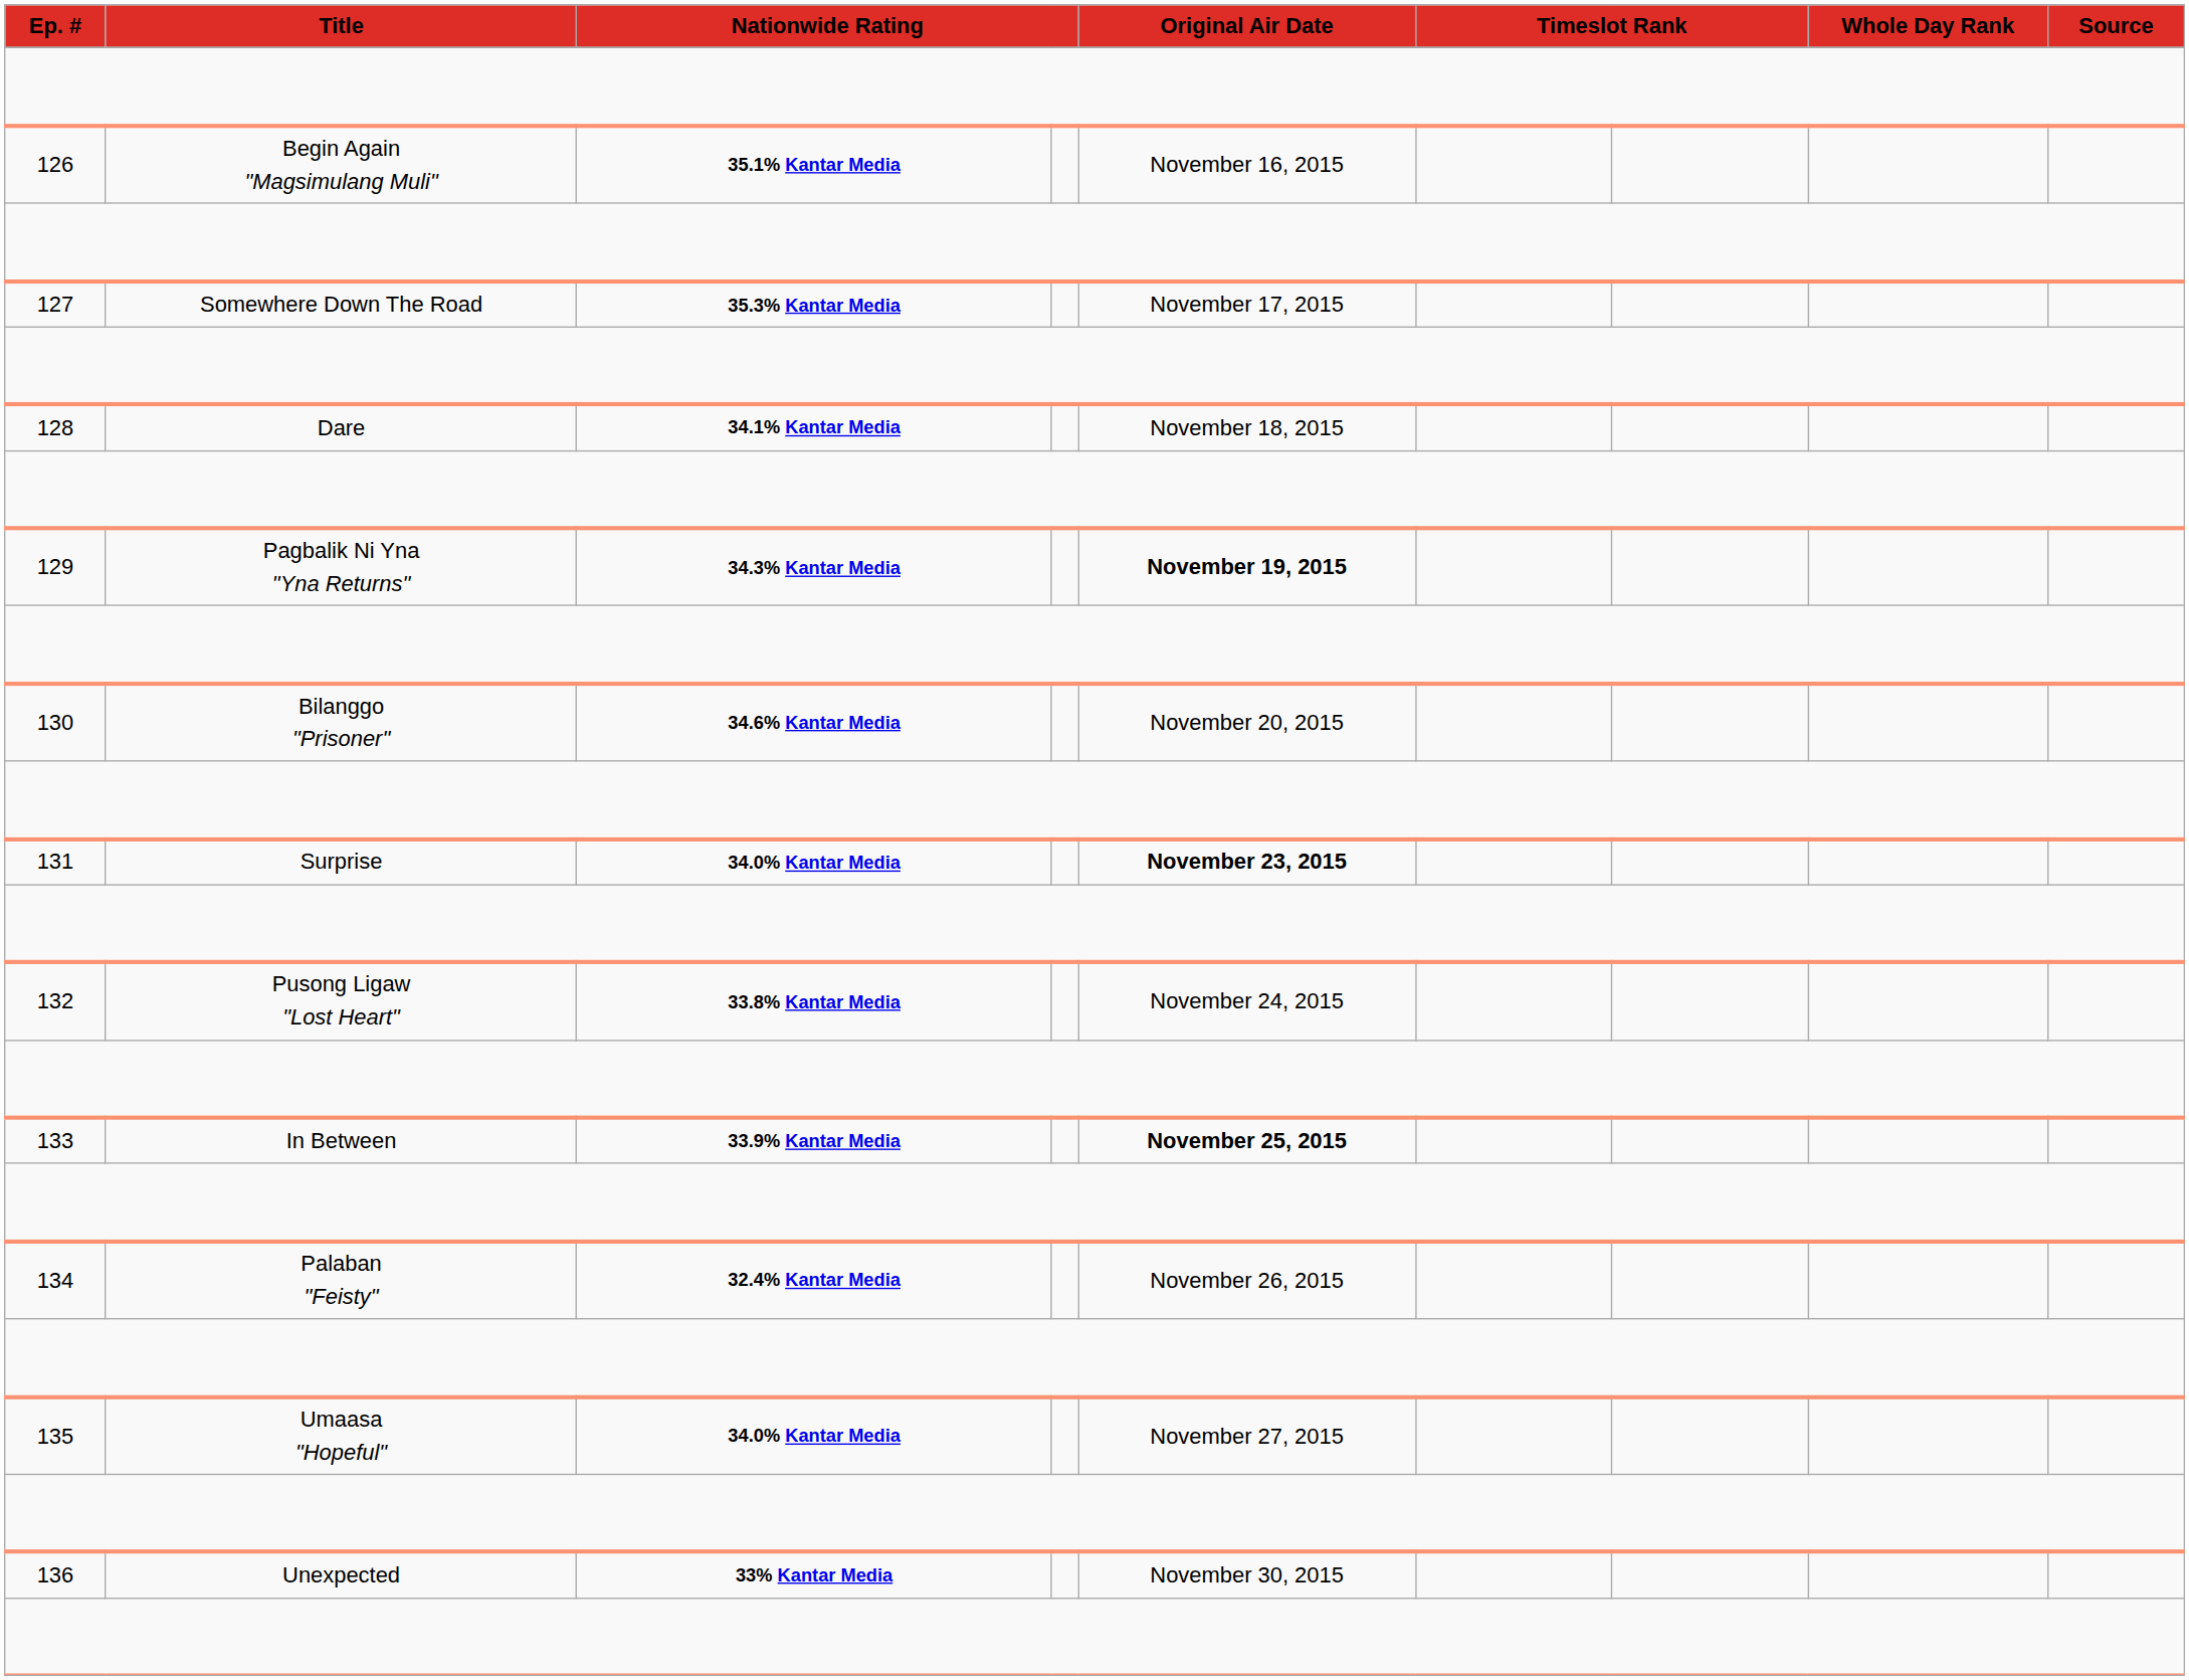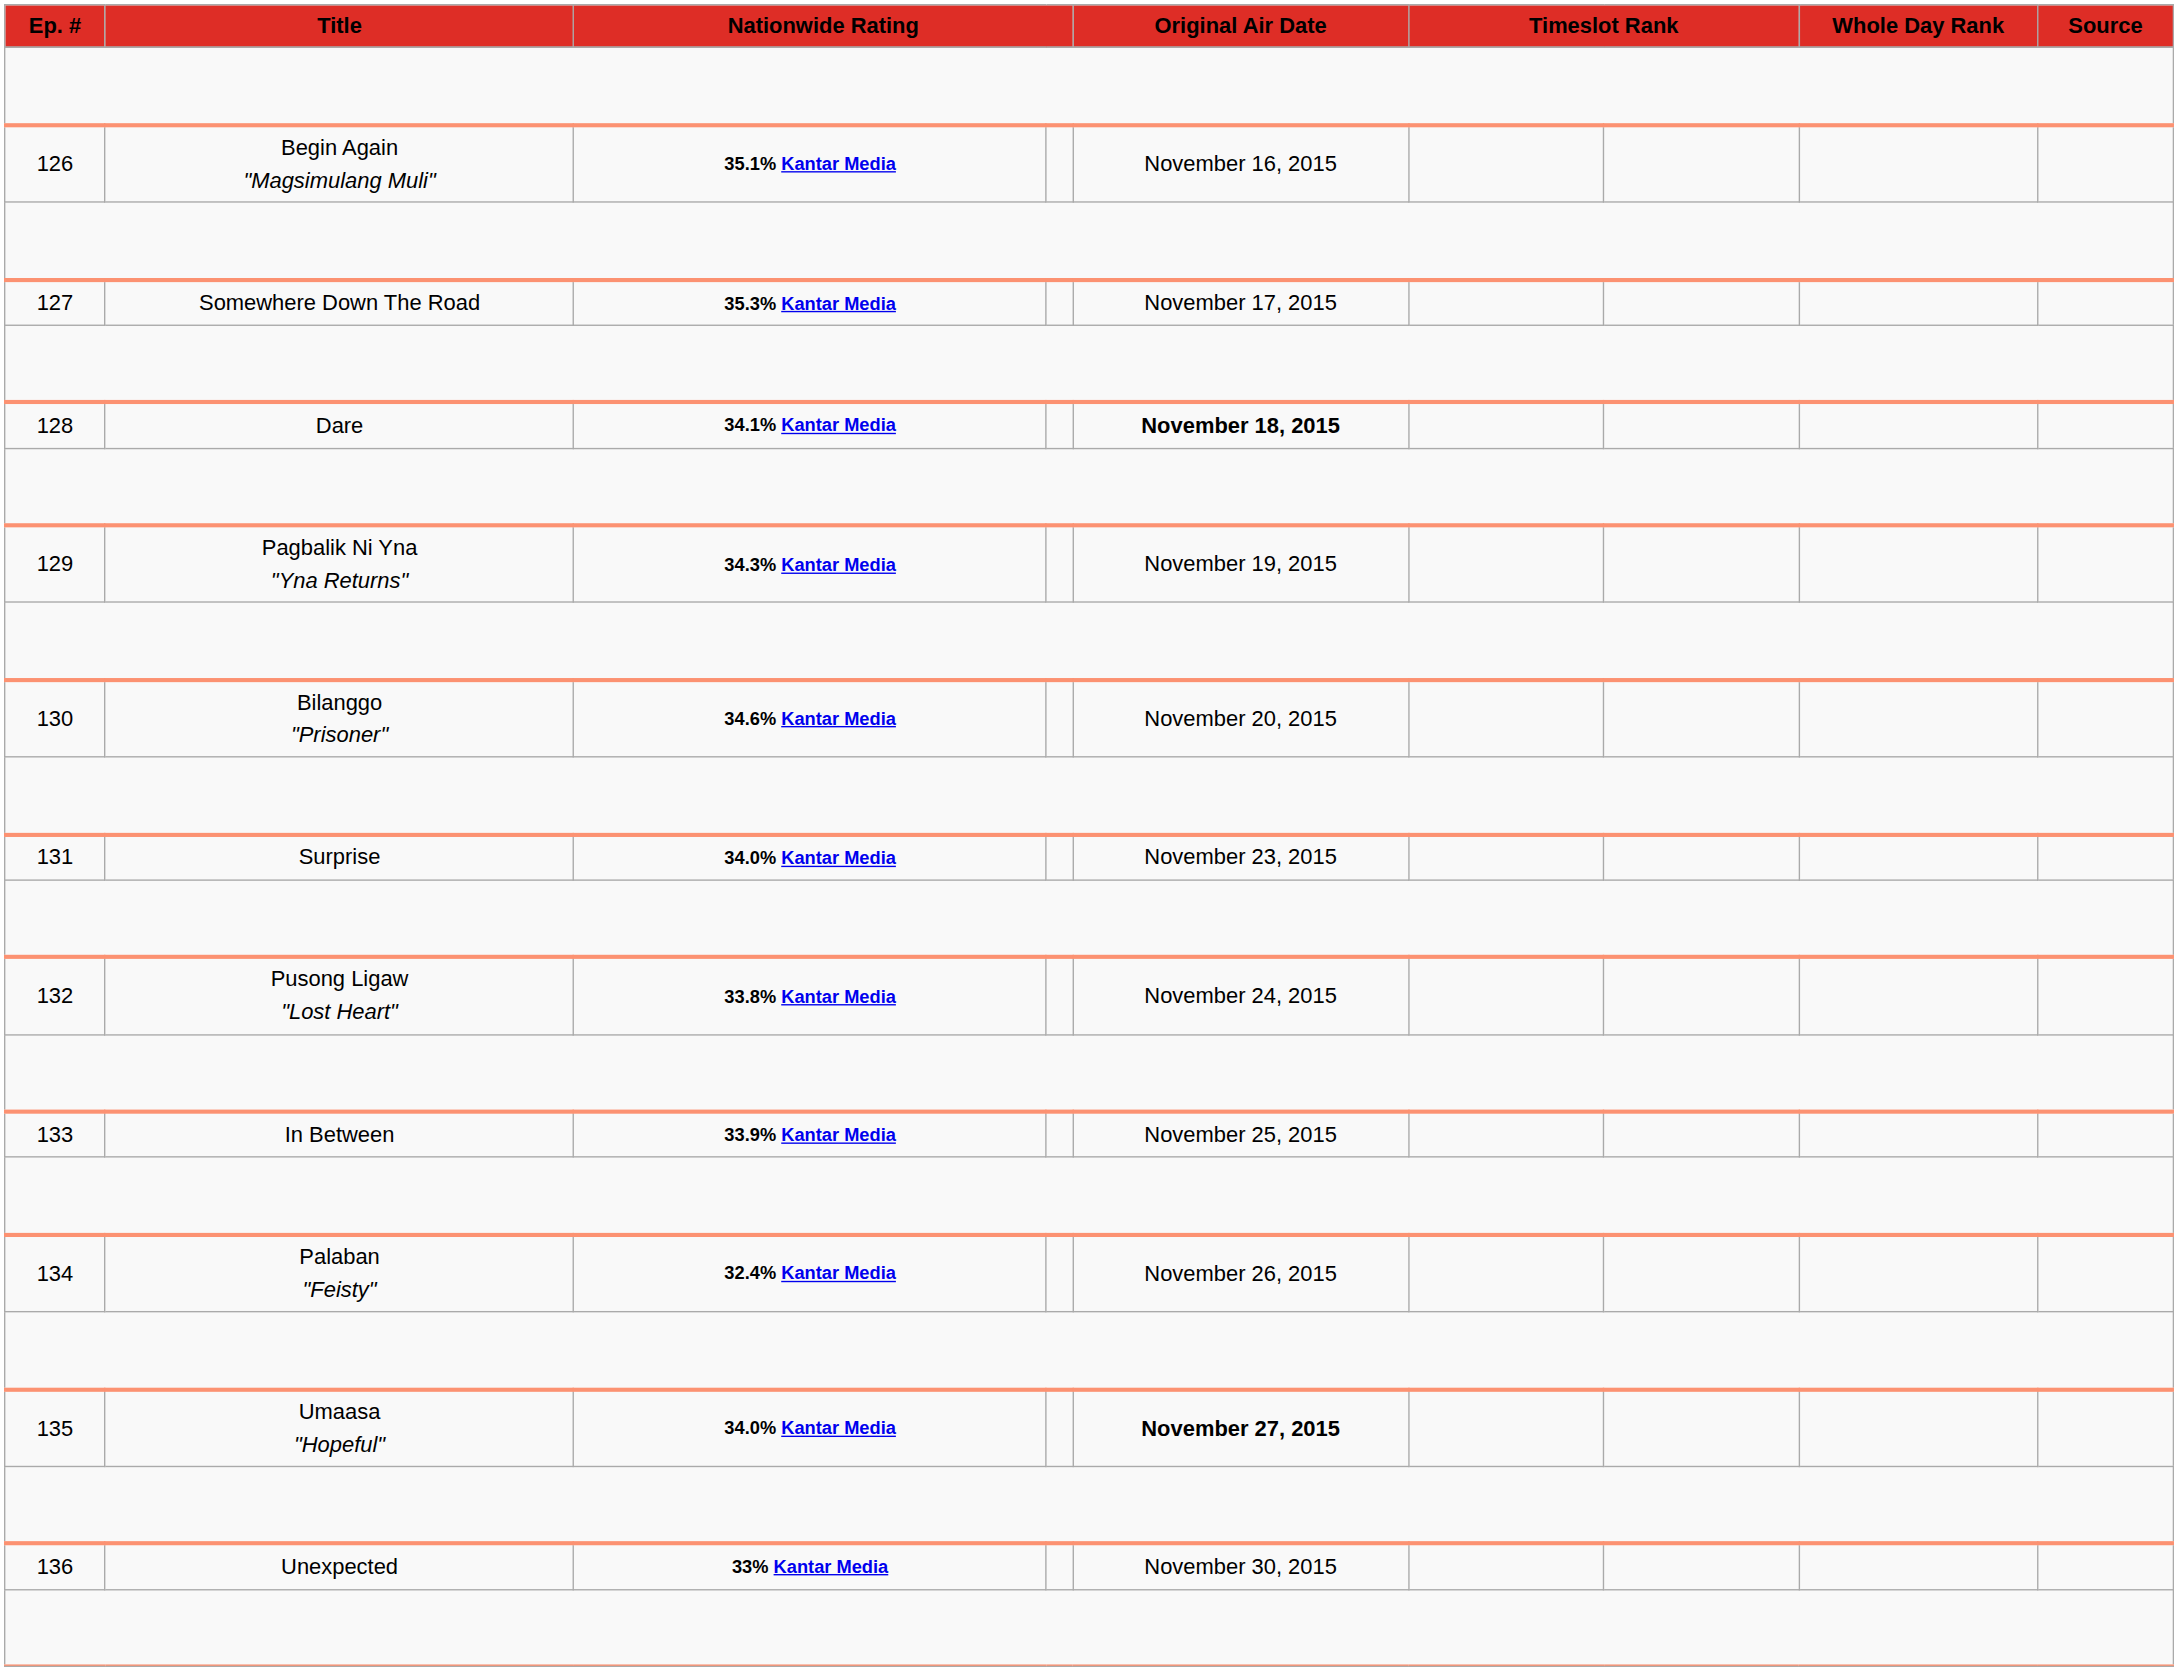128 | Original Air Date: normal -> bold
129 | Original Air Date: bold -> normal
131 | Original Air Date: bold -> normal
133 | Original Air Date: bold -> normal
135 | Original Air Date: normal -> bold
